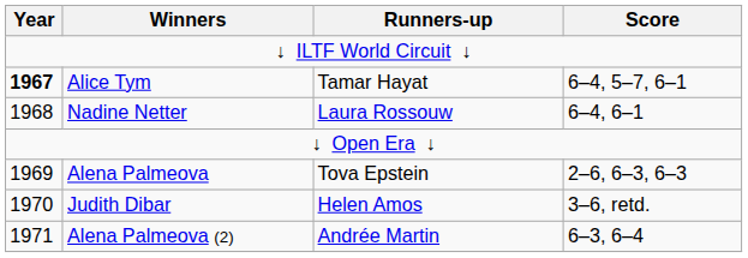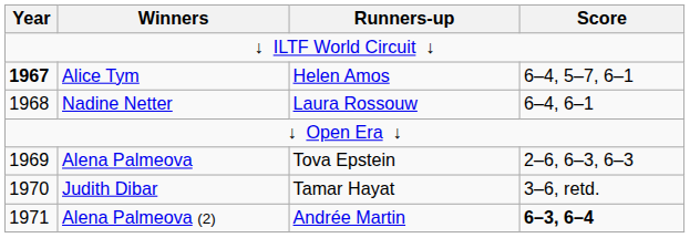Alice Tym | Runners-up: Tamar Hayat -> Helen Amos
Judith Dibar | Runners-up: Helen Amos -> Tamar Hayat
Alena Palmeova (2) | Score: normal -> bold
